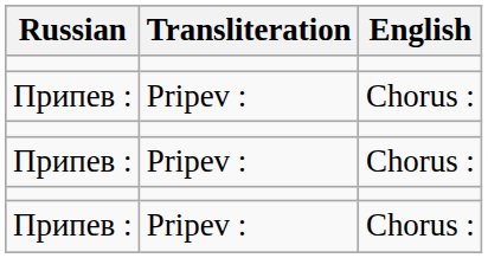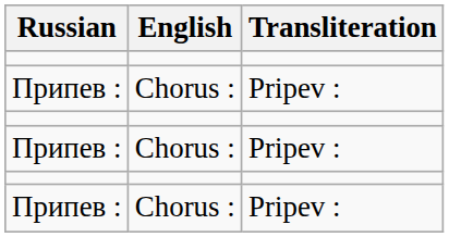columns swapped: Transliteration <-> English
